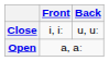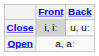Close | Front: no background -> lightgrey background
